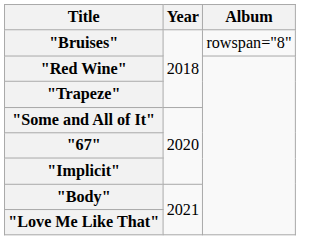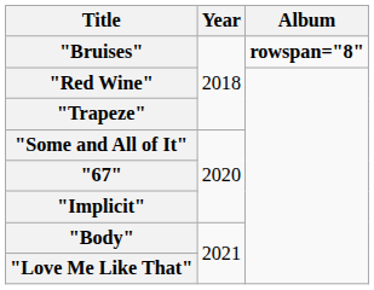"Bruises" | Album: normal -> bold
